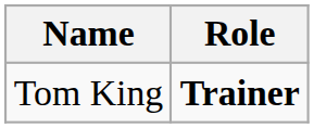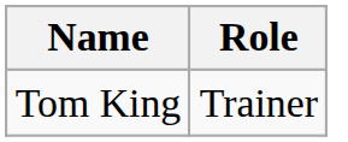Tom King | Role: bold -> normal
